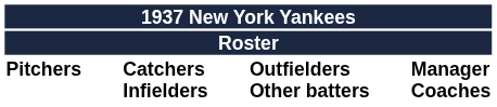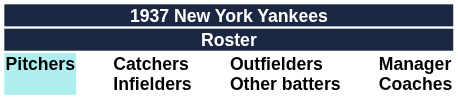Pitchers | column 1: no background -> paleturquoise background
